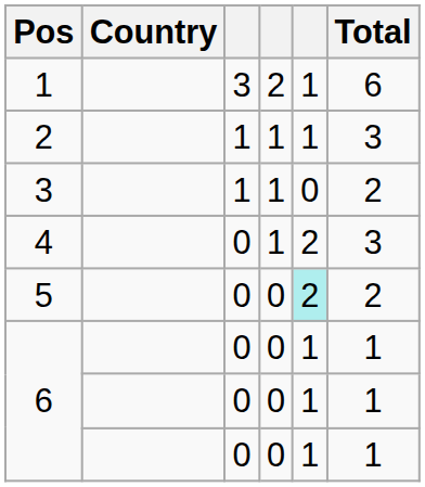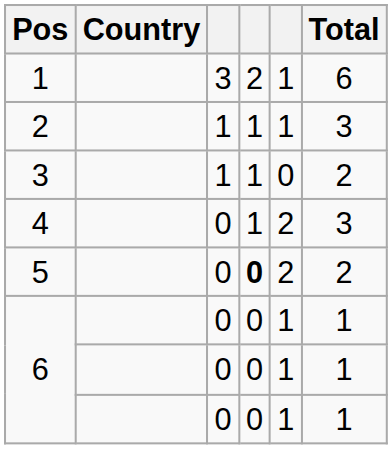5 | column 4: normal -> bold
5 | column 5: paleturquoise background -> no background
